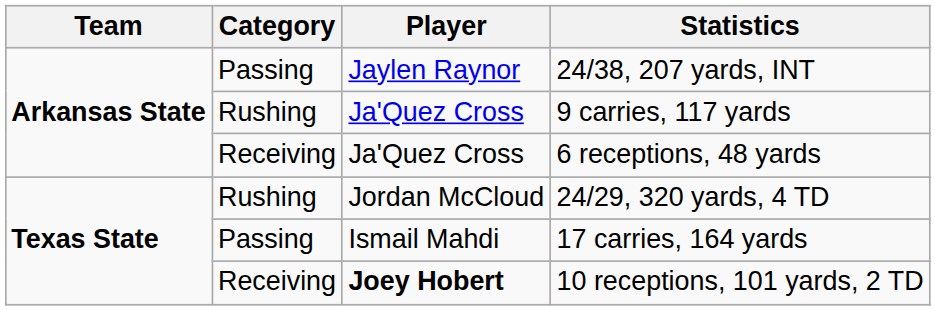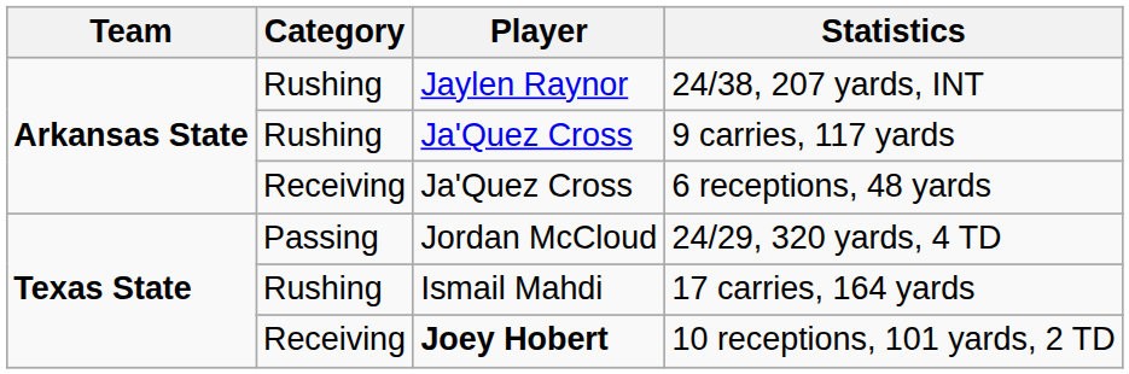24/38, 207 yards, INT | Category: Passing -> Rushing
24/29, 320 yards, 4 TD | Category: Rushing -> Passing
17 carries, 164 yards | Category: Passing -> Rushing
